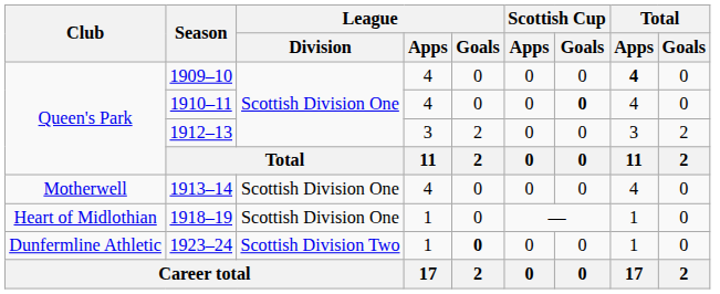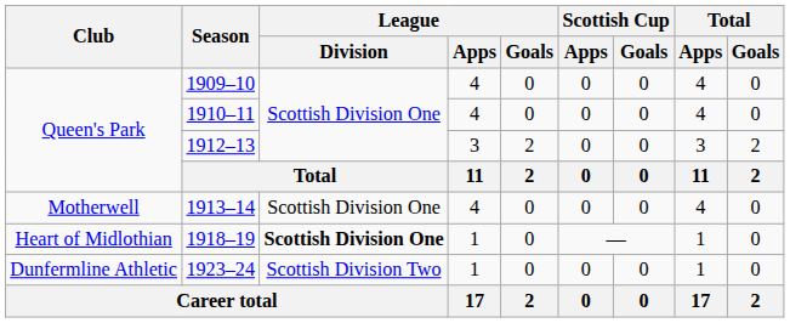1909–10 | Total / Apps: bold -> normal
1910–11 | Scottish Cup / Goals: bold -> normal
1918–19 | League / Division: normal -> bold
1923–24 | League / Goals: bold -> normal
